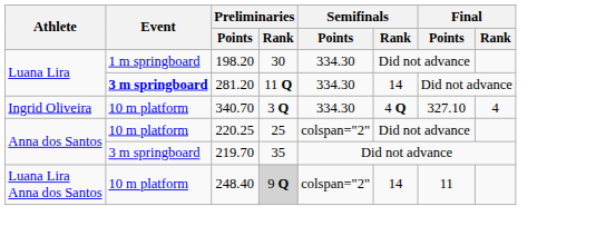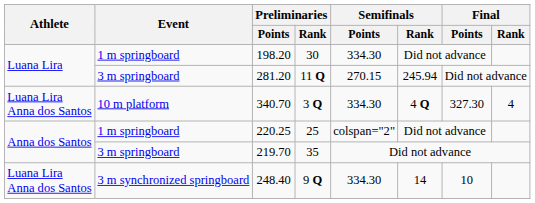281.20 | Event: bold -> normal
281.20 | Semifinals / Points: 334.30 -> 270.15
281.20 | Semifinals / Rank: 14 -> 245.94
340.70 | Athlete: Ingrid Oliveira -> Luana Lira Anna dos Santos
340.70 | Final / Points: 327.10 -> 327.30
220.25 | Event: 10 m platform -> 1 m springboard
248.40 | Event: 10 m platform -> 3 m synchronized springboard
248.40 | Preliminaries / Rank: lightgrey background -> no background
248.40 | Semifinals / Points: colspan="2" -> 334.30
248.40 | Final / Points: 11 -> 10
